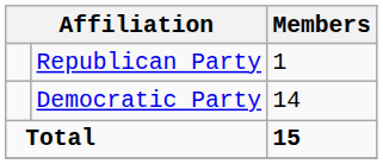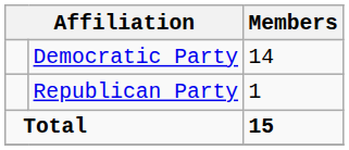rows swapped: Democratic Party <-> Republican Party
